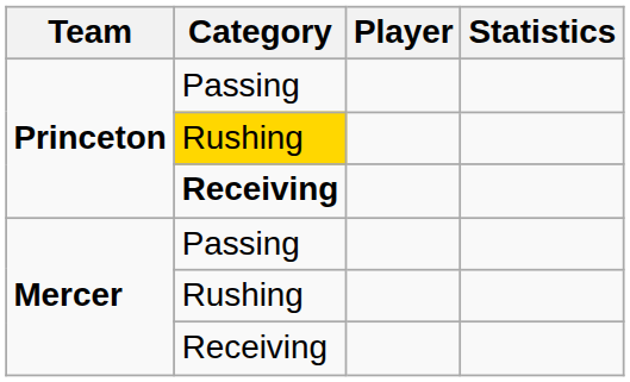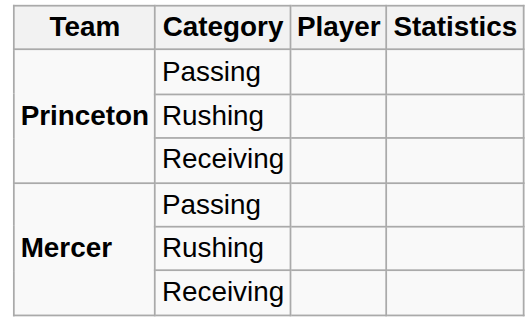Princeton / Rushing | Category: gold background -> no background
Princeton / Receiving | Category: bold -> normal
